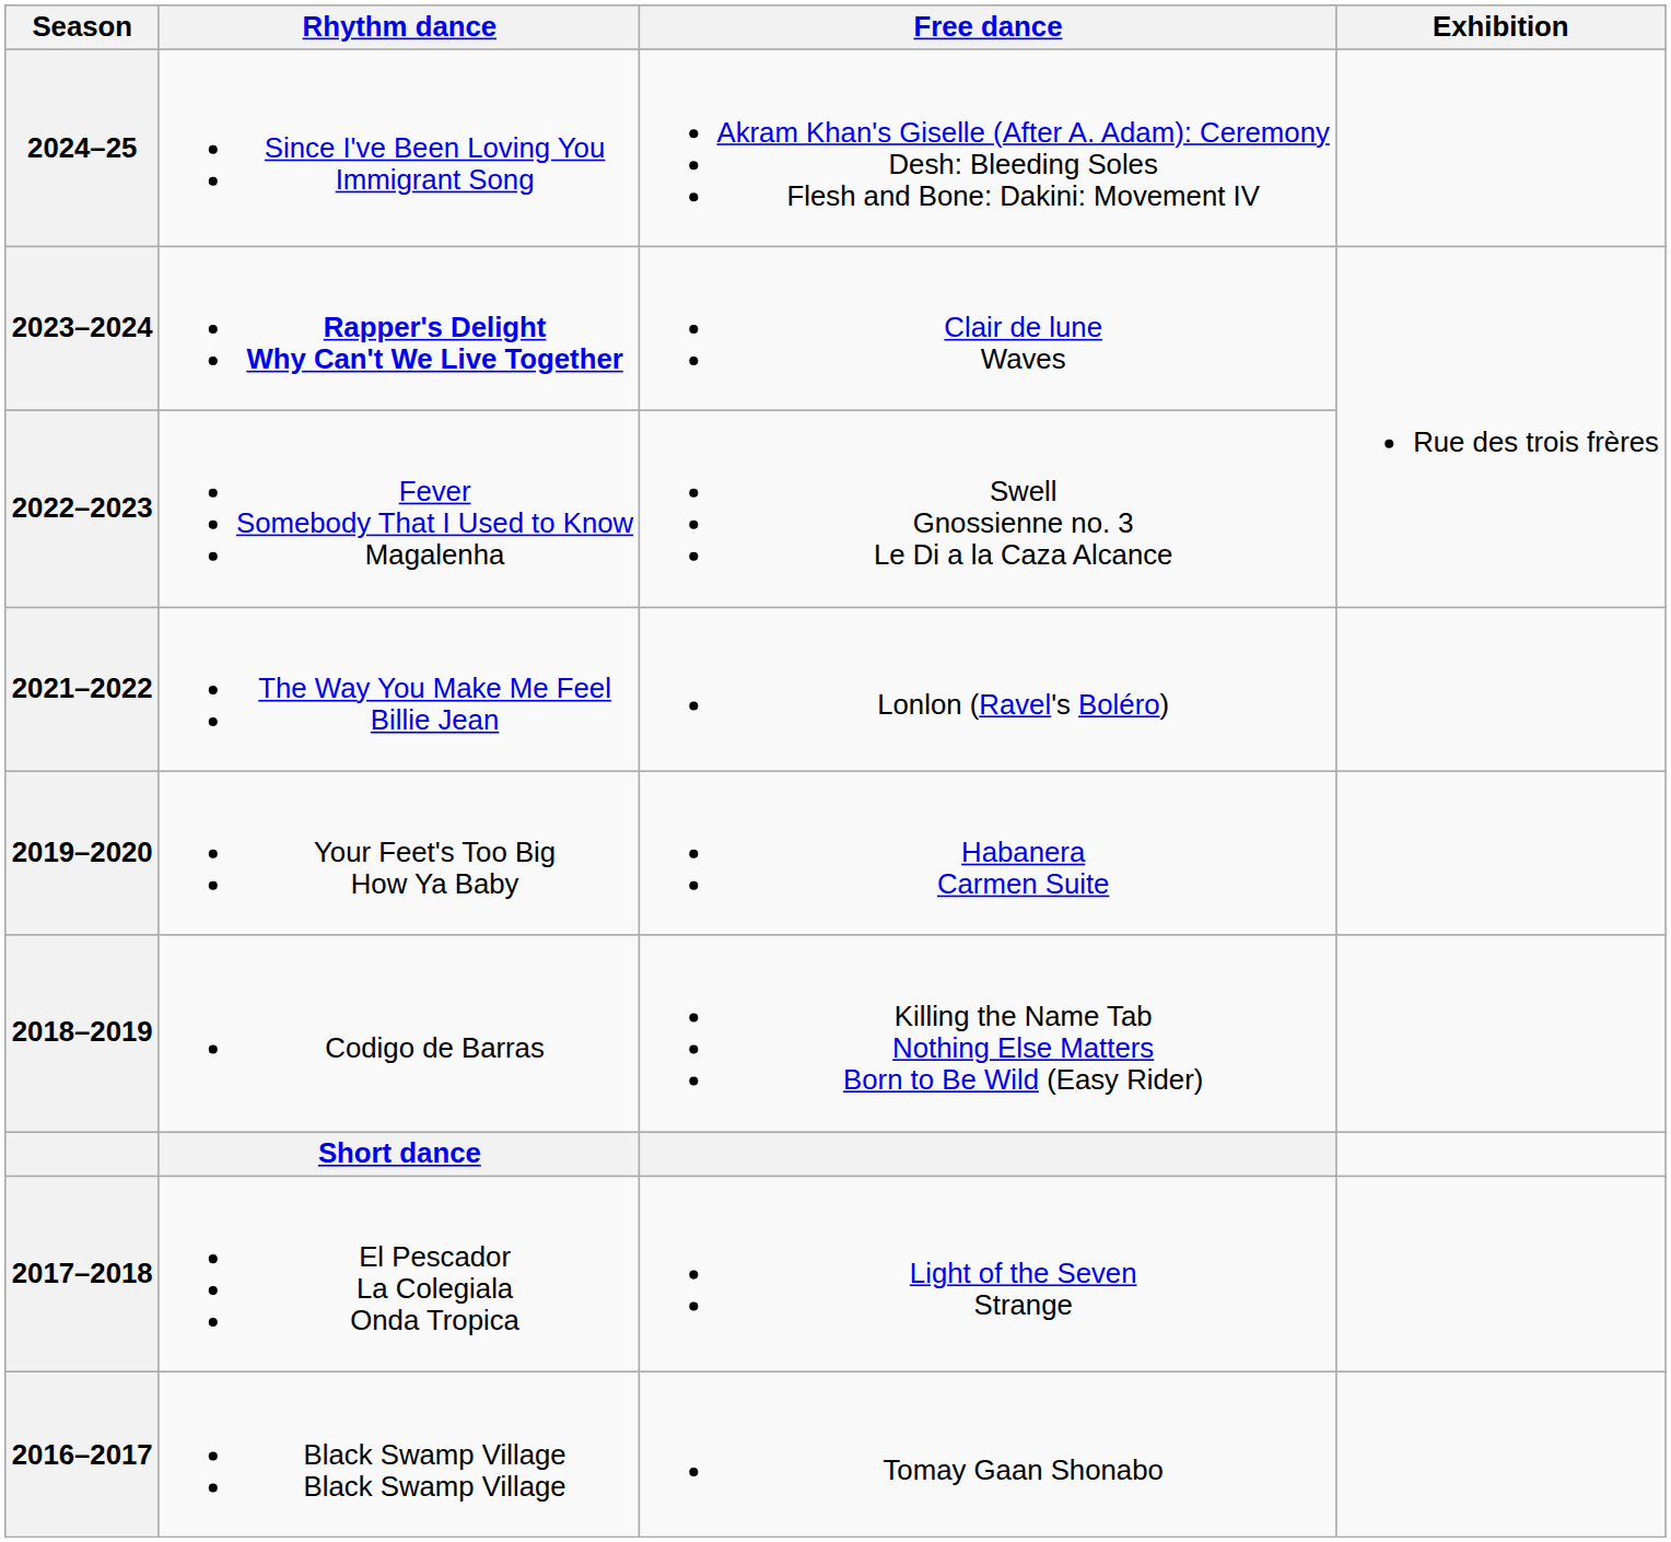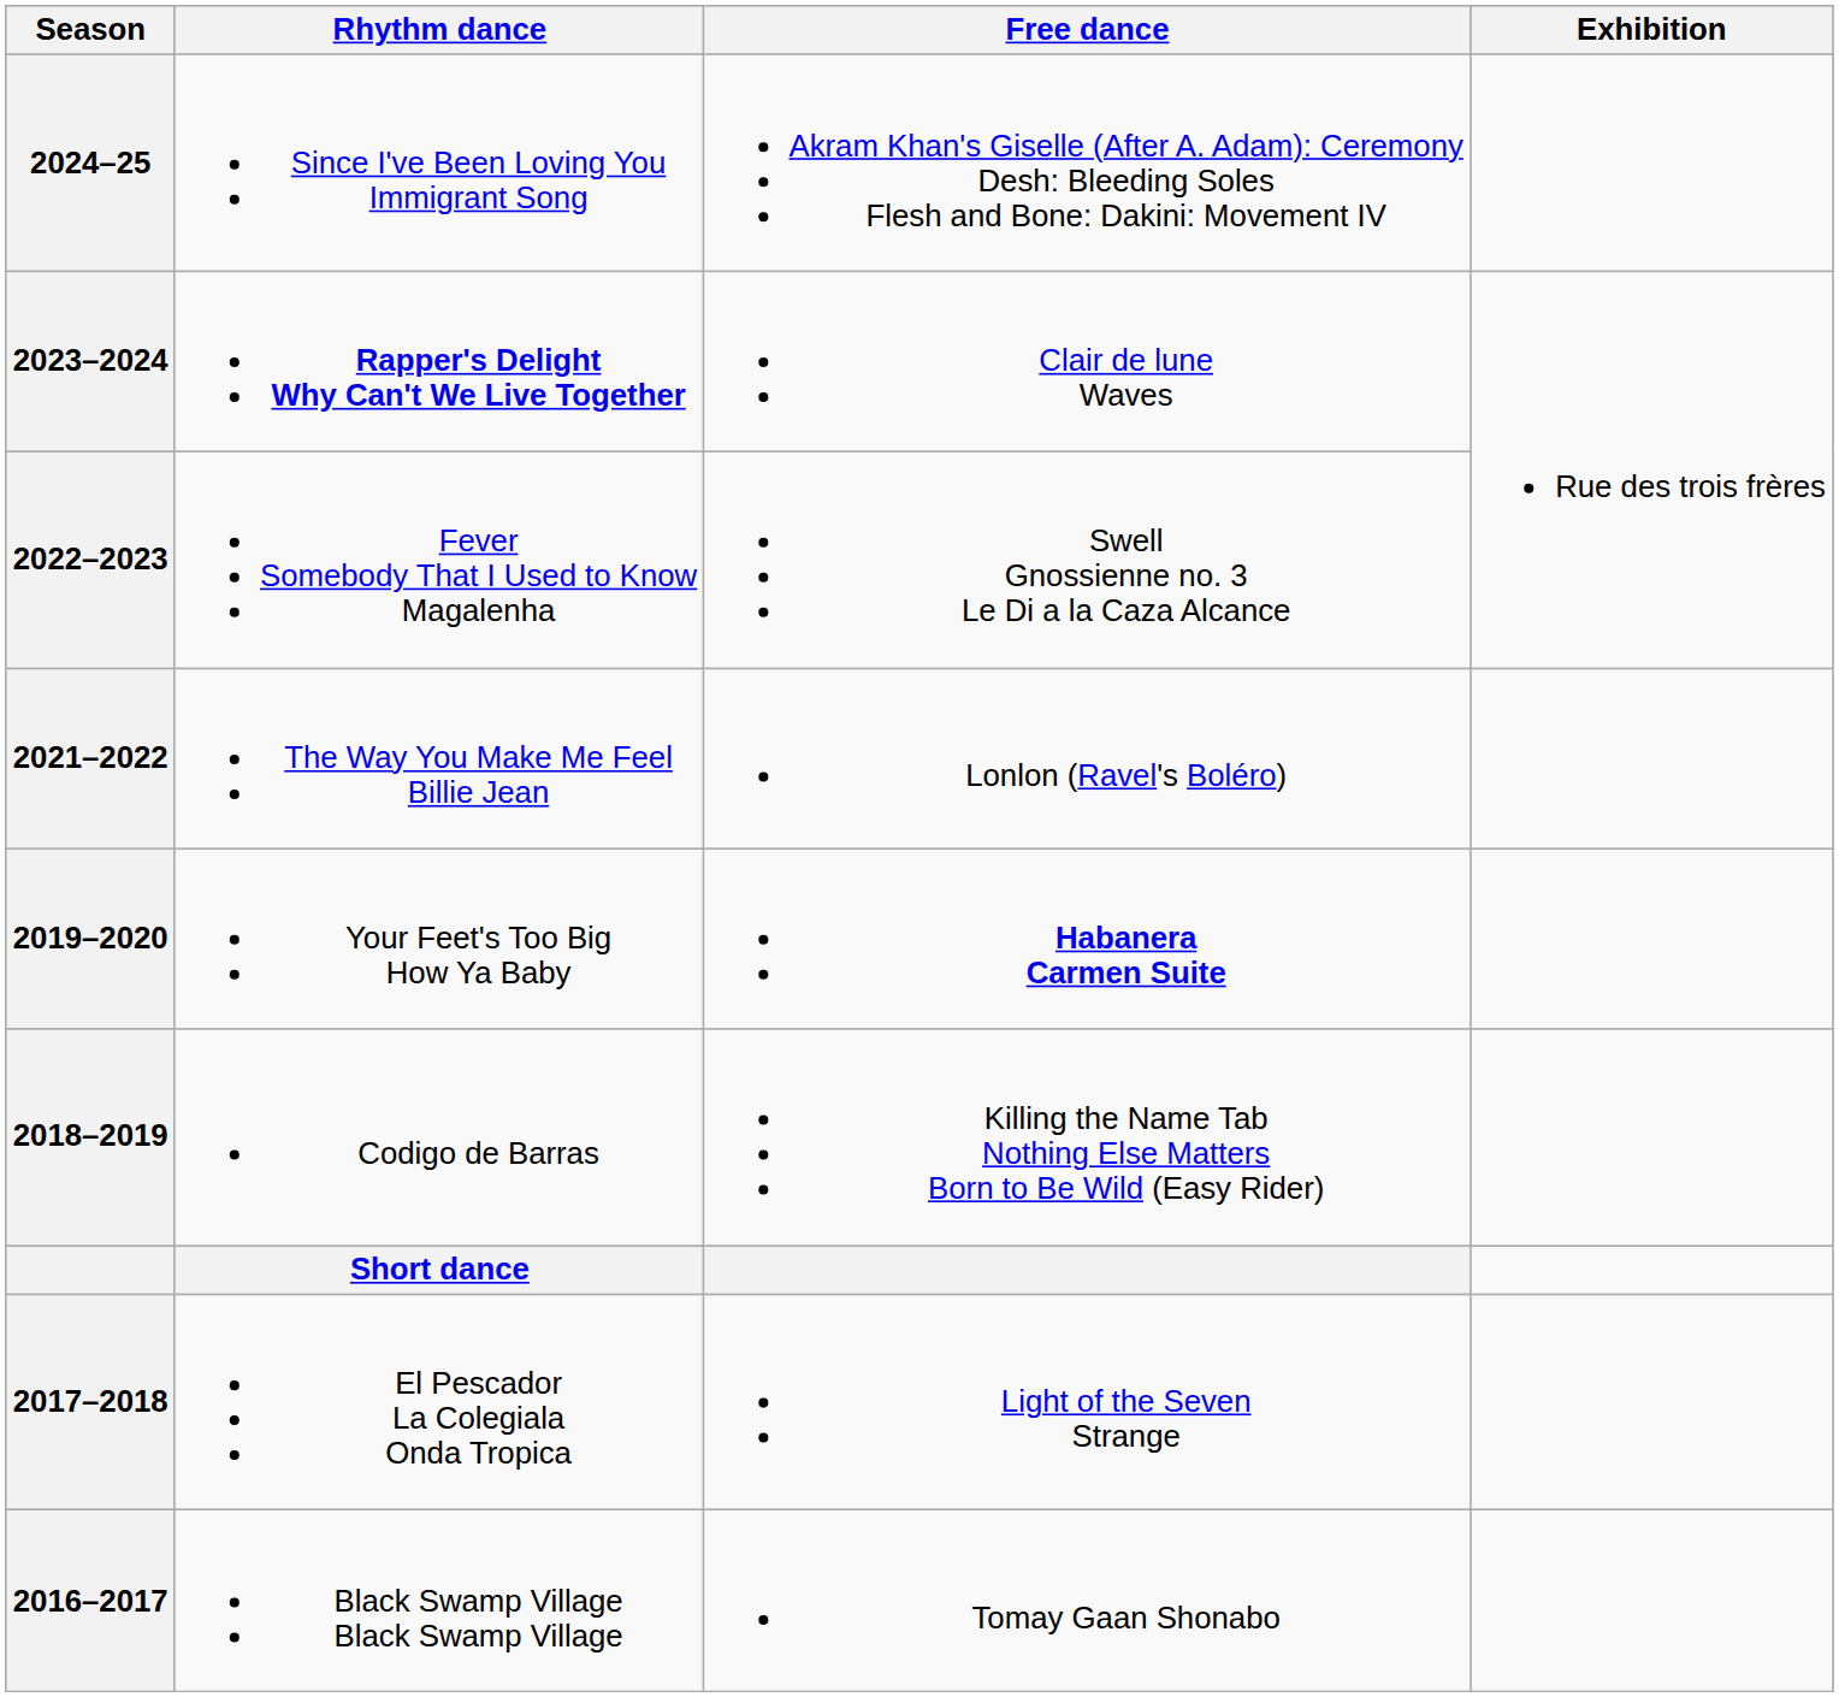2019–2020 | Free dance: normal -> bold
